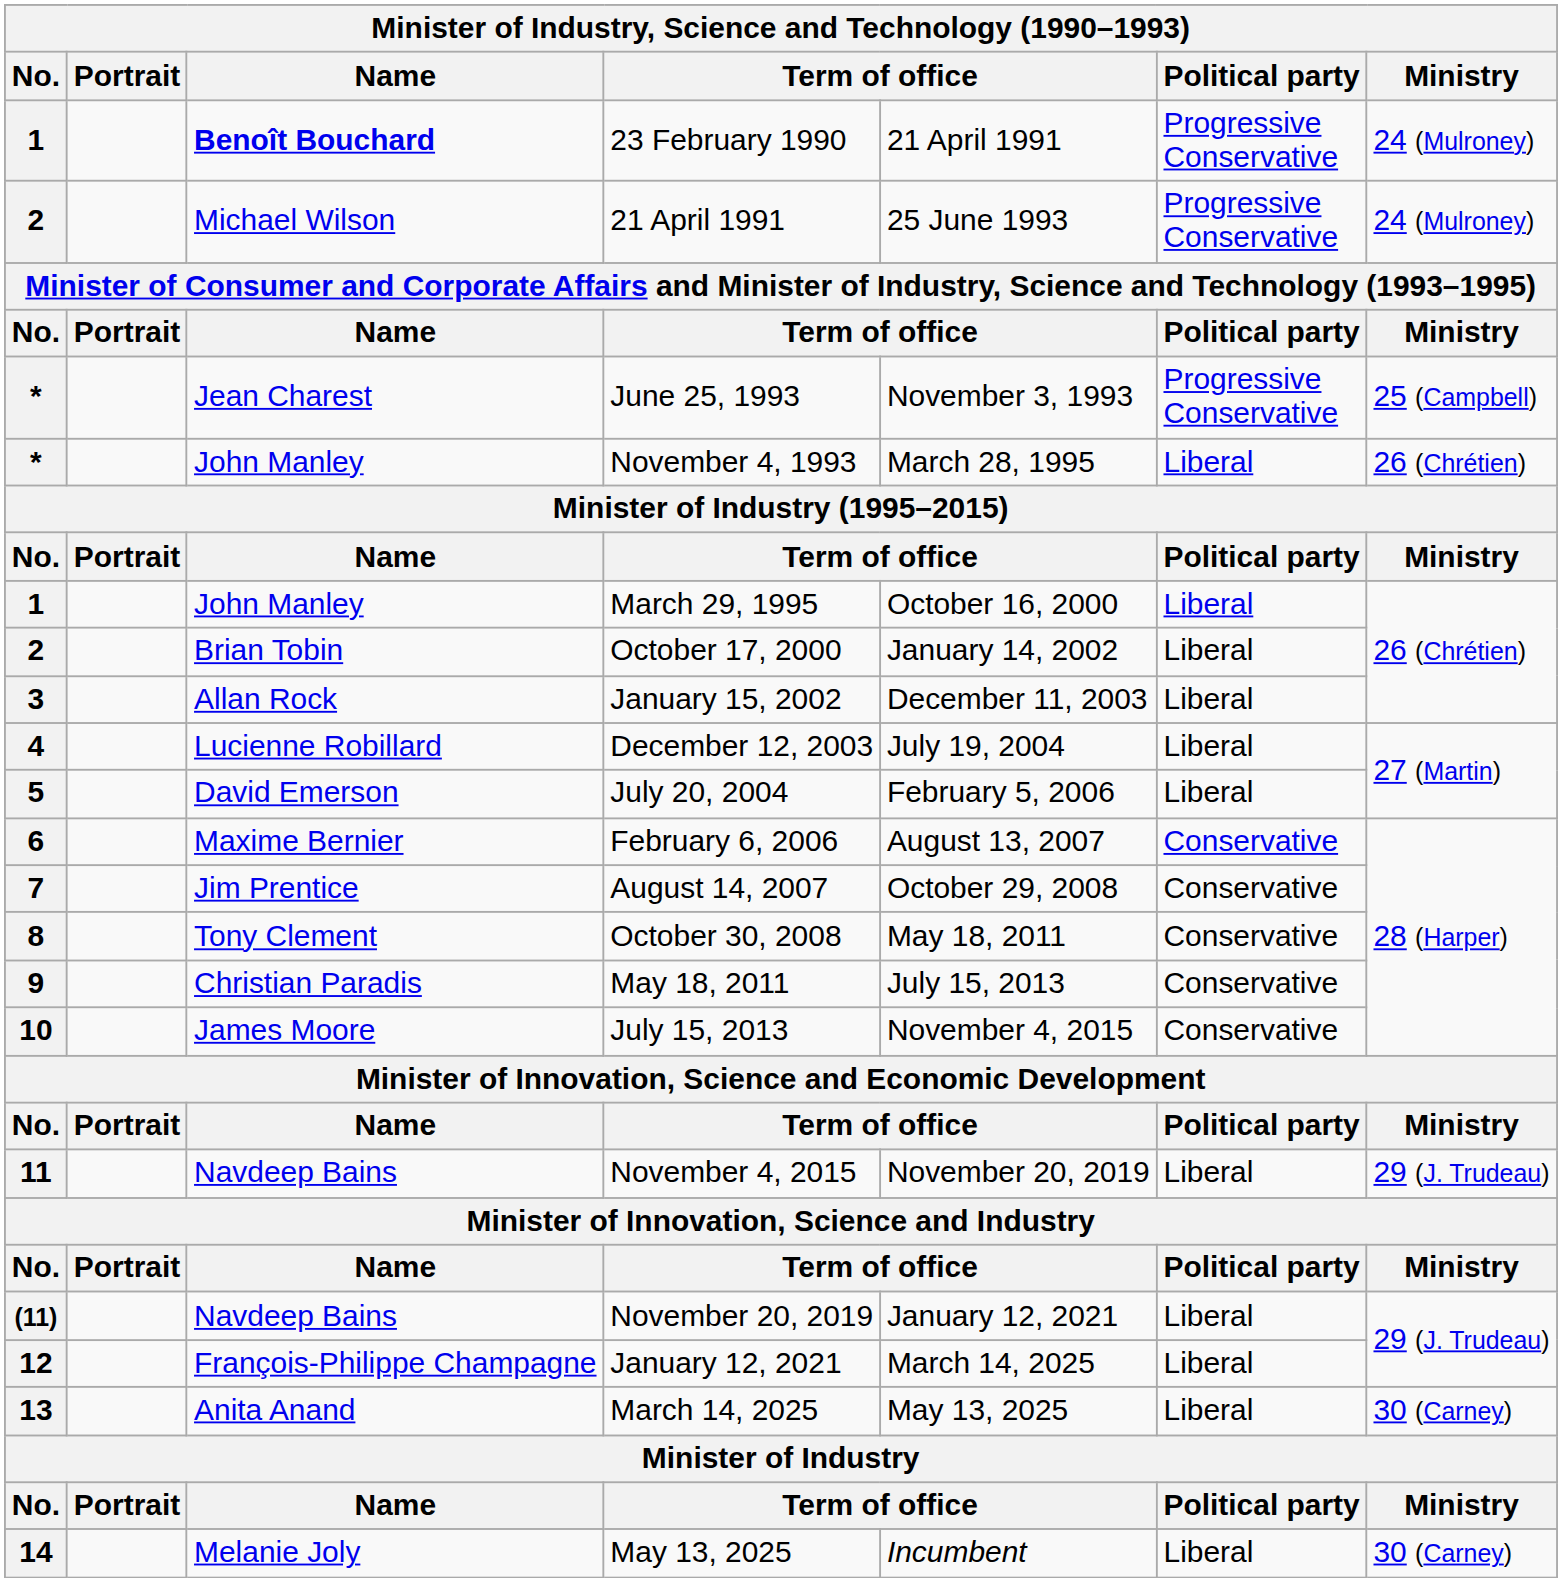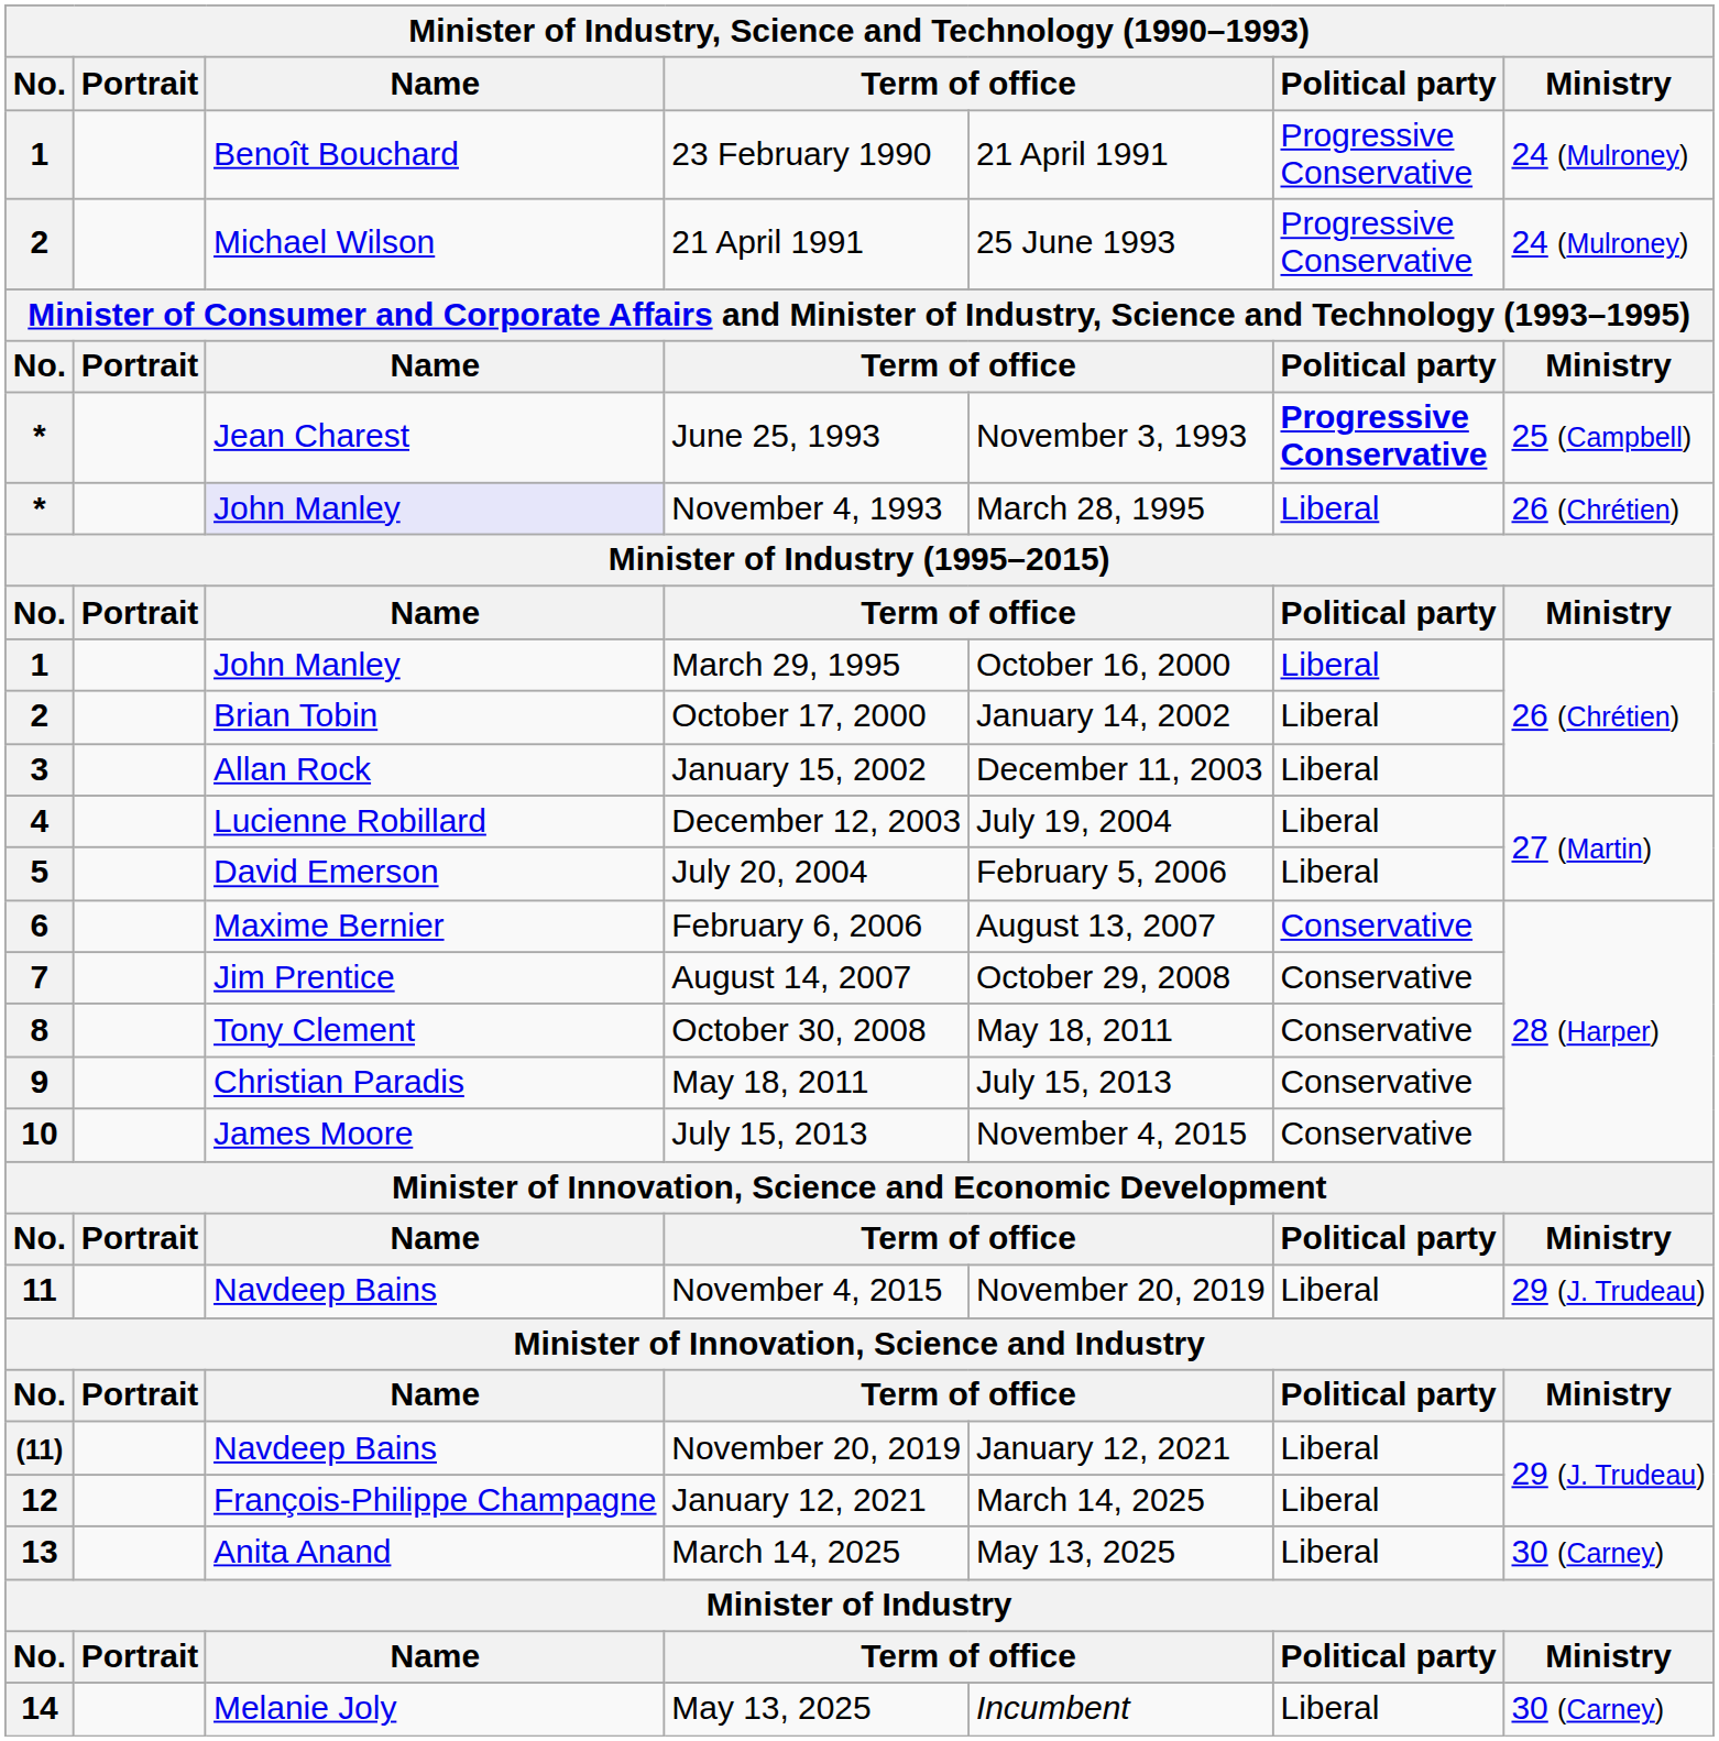23 February 1990 | Name: bold -> normal
June 25, 1993 | Political party: normal -> bold
November 4, 1993 | Name: no background -> lavender background
